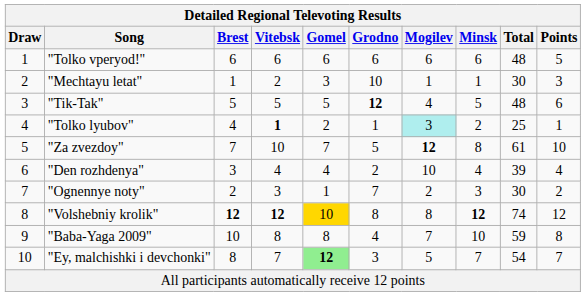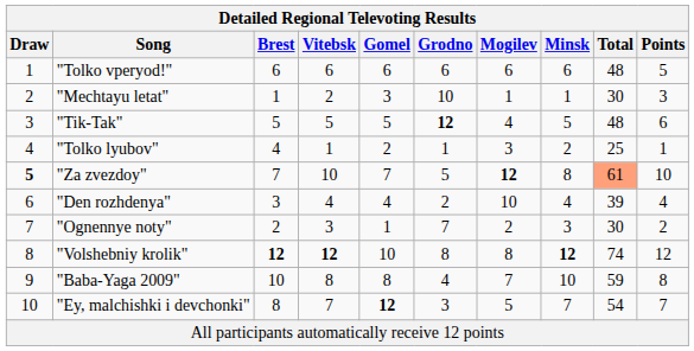"Tolko lyubov" | Vitebsk: bold -> normal
"Tolko lyubov" | Mogilev: paleturquoise background -> no background
"Za zvezdoy" | Draw: normal -> bold
"Za zvezdoy" | Total: no background -> lightsalmon background
"Volshebniy krolik" | Gomel: gold background -> no background
"Ey, malchishki i devchonki" | Gomel: lightgreen background -> no background
